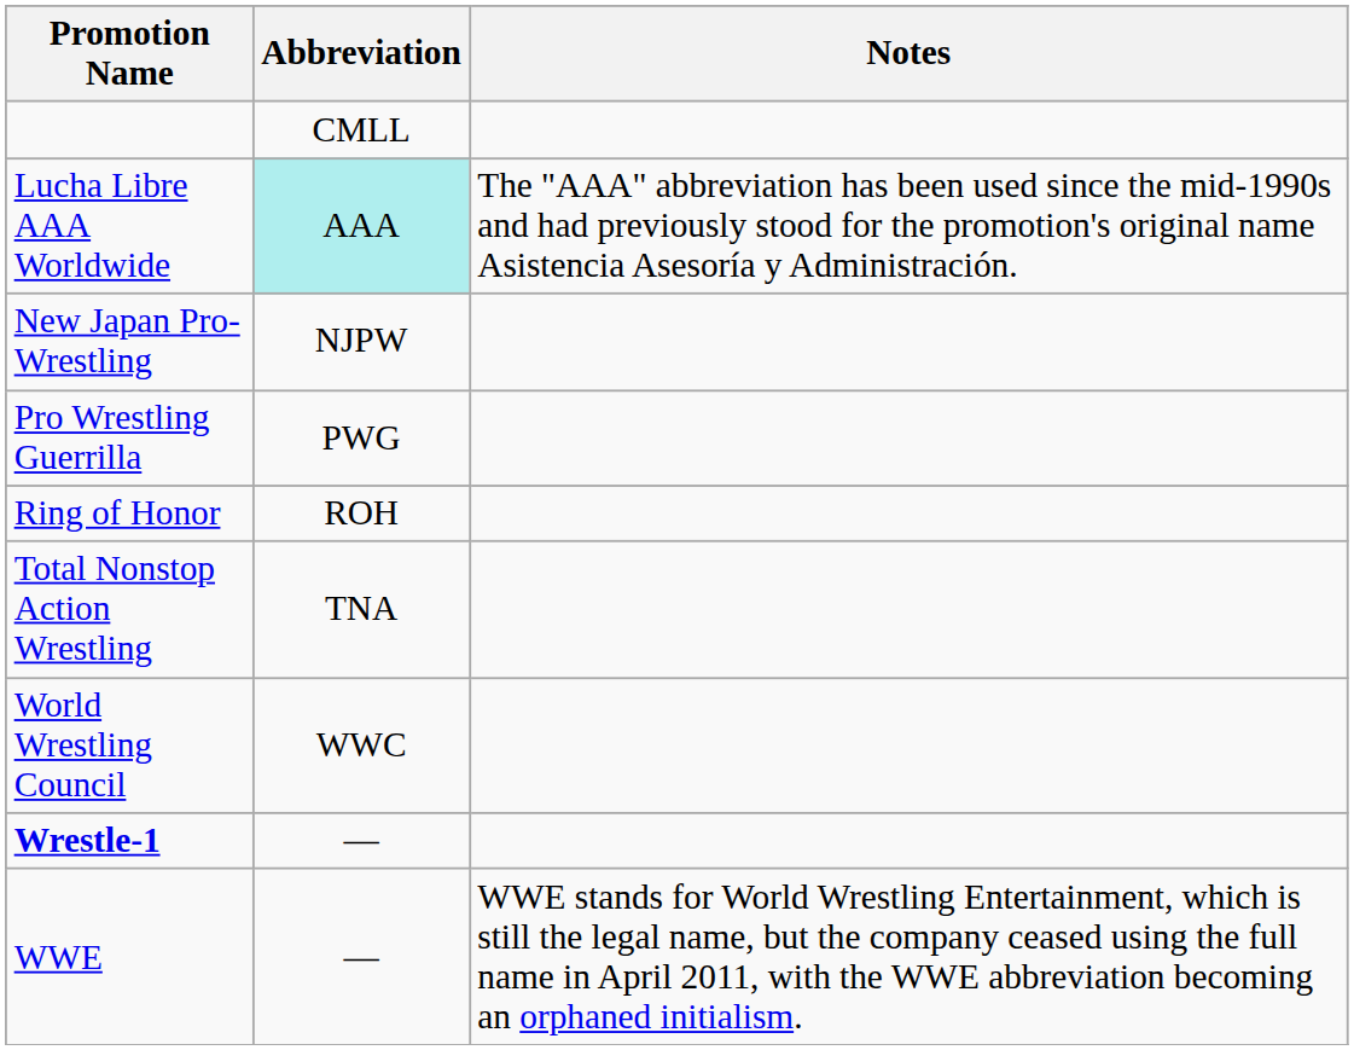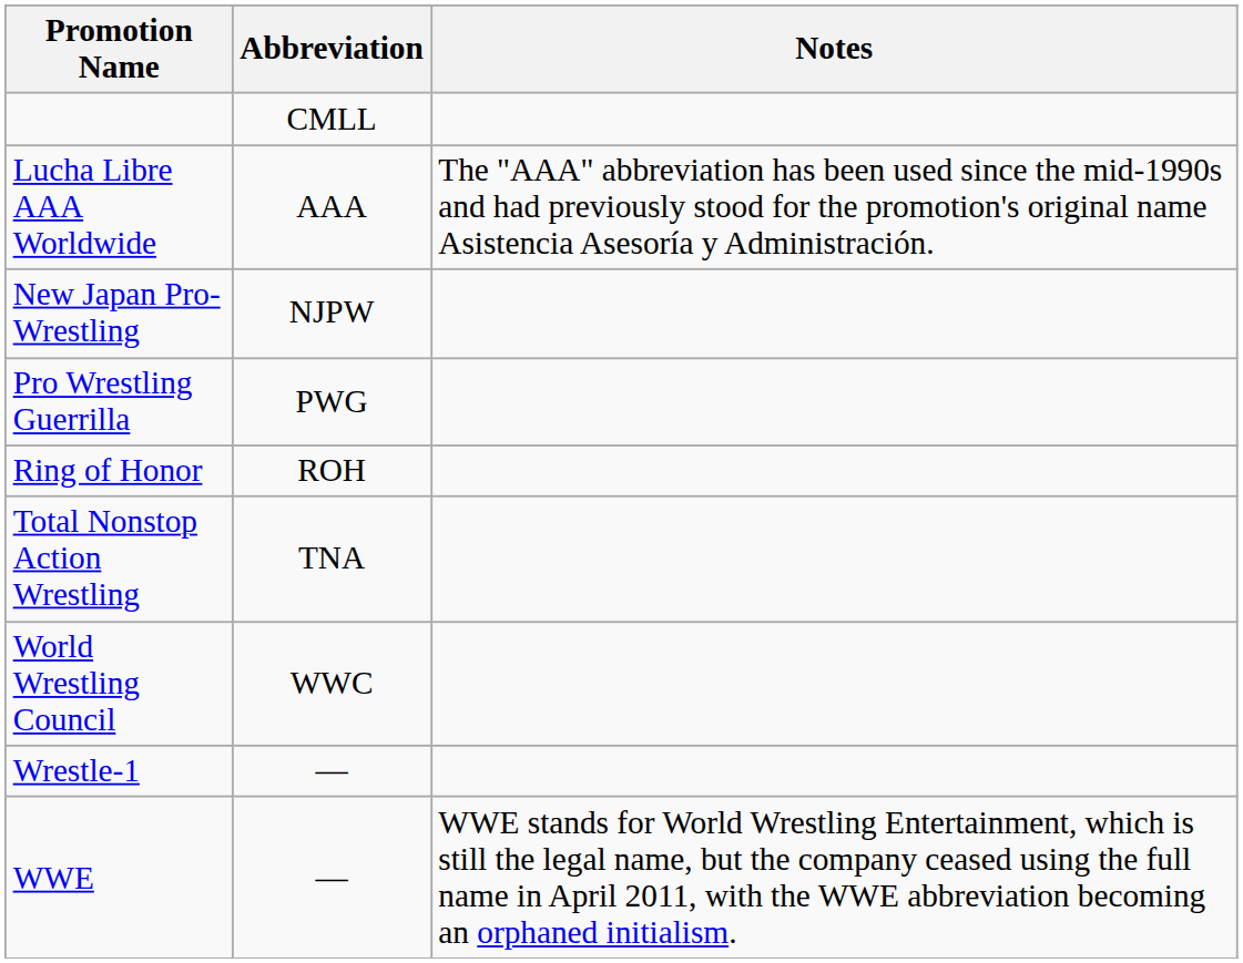Lucha Libre AAA Worldwide | Abbreviation: paleturquoise background -> no background
Wrestle-1 | Promotion Name: bold -> normal
